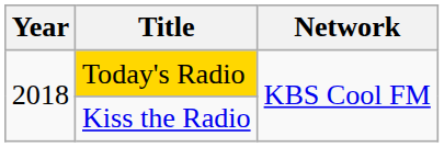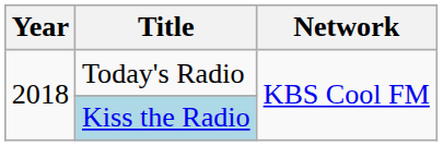Today's Radio | Title: gold background -> no background
Kiss the Radio | Title: no background -> lightblue background
